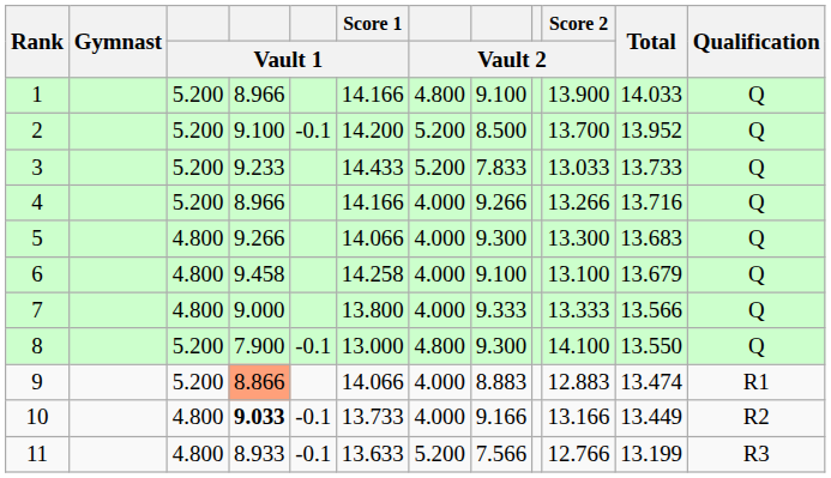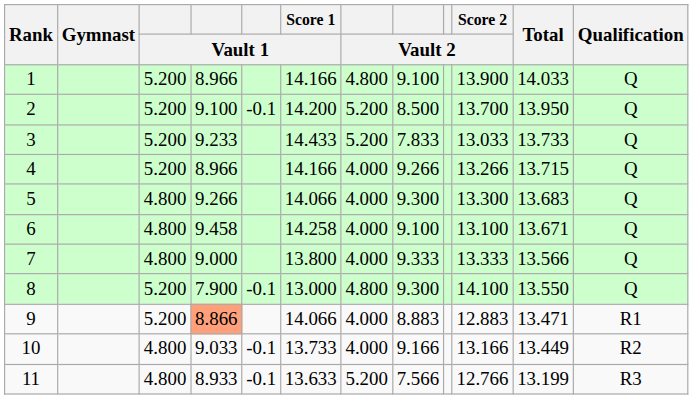2 | Total: 13.952 -> 13.950
4 | Total: 13.716 -> 13.715
6 | Total: 13.679 -> 13.671
9 | Total: 13.474 -> 13.471
10 | column 4: bold -> normal
